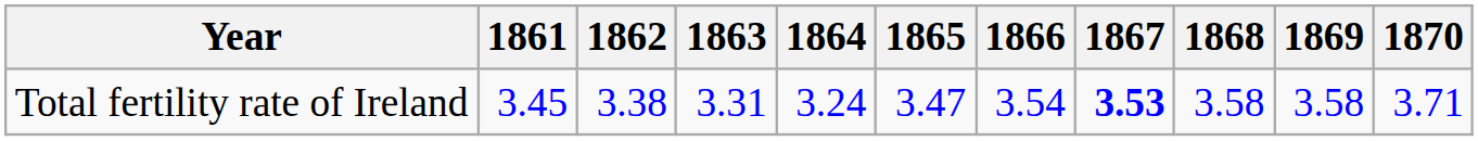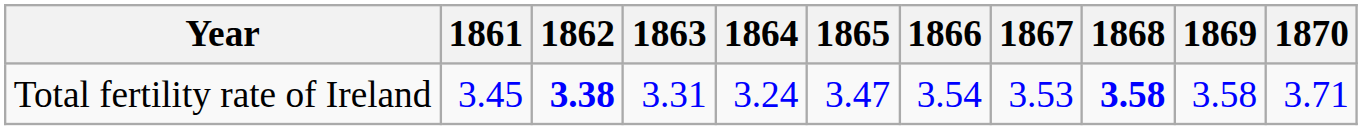row 2 | 1862: normal -> bold
row 2 | 1867: bold -> normal
row 2 | 1868: normal -> bold
